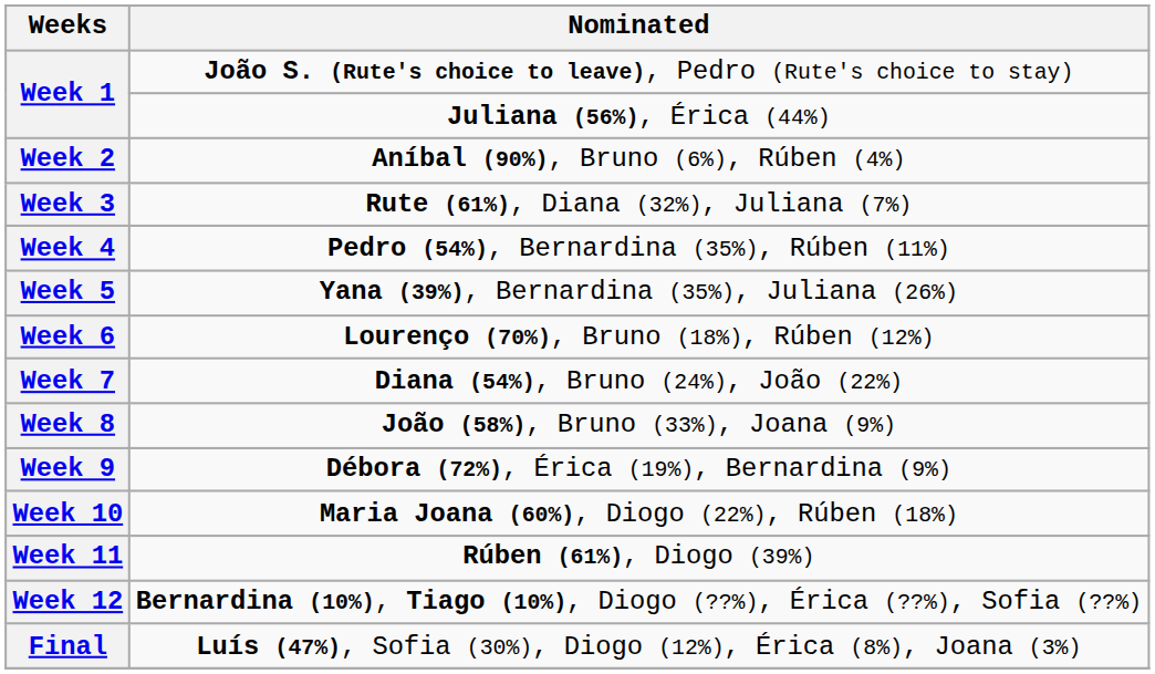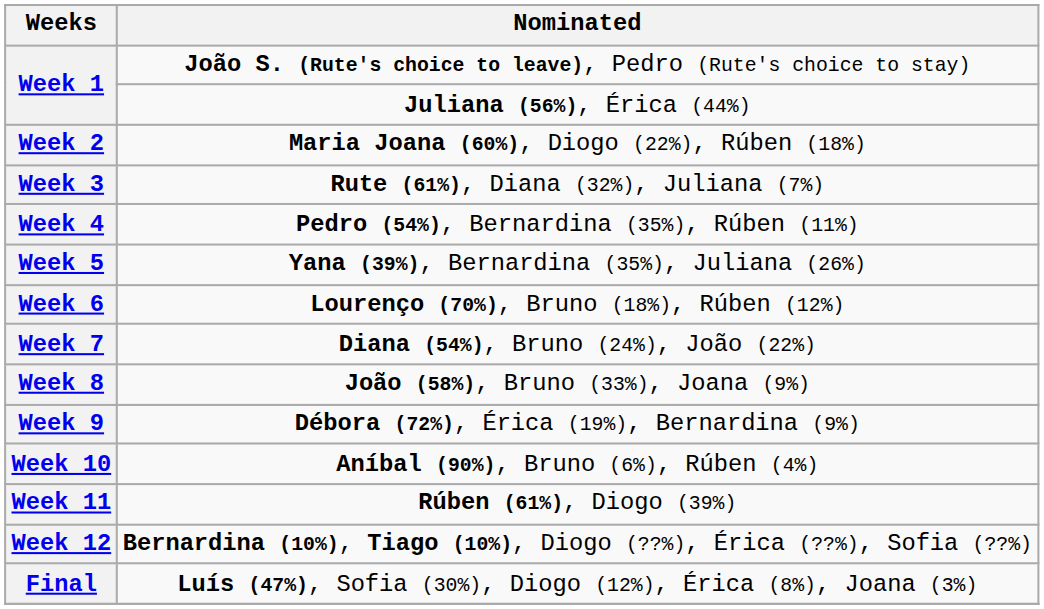row 4 | Nominated: Aníbal (90%), Bruno (6%), Rúben (4%) -> Maria Joana (60%), Diogo (22%), Rúben (18%)
row 12 | Nominated: Maria Joana (60%), Diogo (22%), Rúben (18%) -> Aníbal (90%), Bruno (6%), Rúben (4%)
